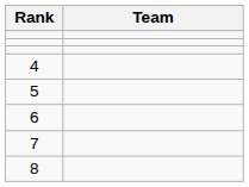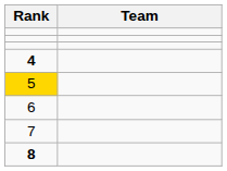row 5 | Rank: normal -> bold
row 6 | Rank: no background -> gold background
row 9 | Rank: normal -> bold
